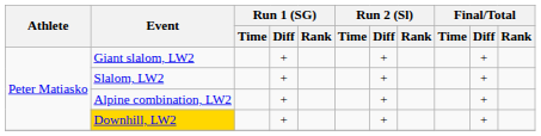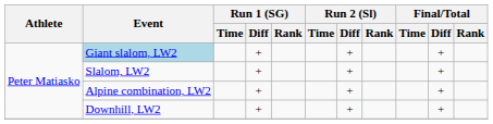Giant slalom, LW2 | Event: no background -> lightblue background
Downhill, LW2 | Event: gold background -> no background
